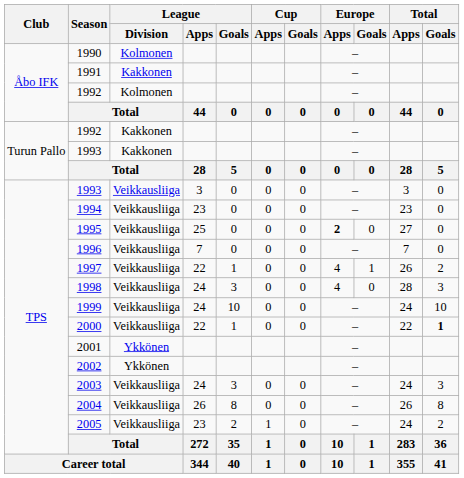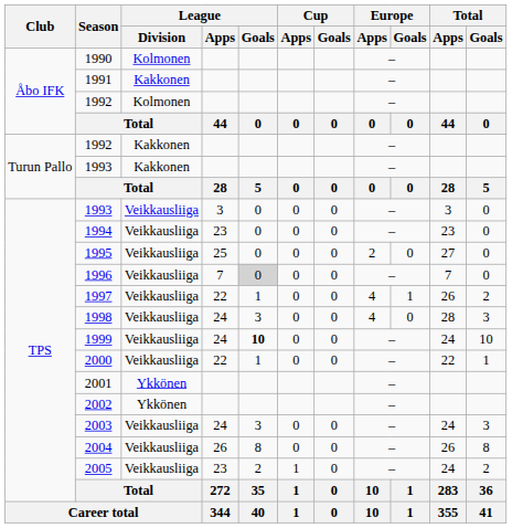1995 | Europe / Apps: bold -> normal
1996 | League / Goals: no background -> lightgrey background
1999 | League / Goals: normal -> bold
2000 | Total / Goals: bold -> normal
